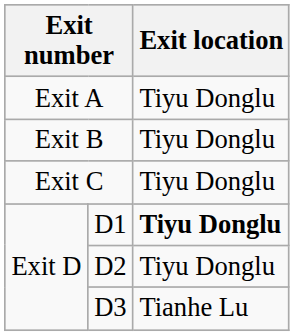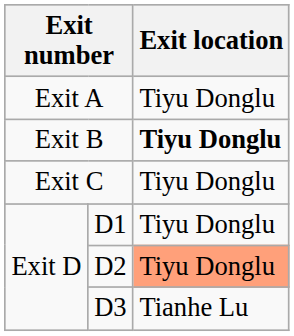Exit B | Exit location: normal -> bold
D1 | Exit location: bold -> normal
D2 | Exit location: no background -> lightsalmon background
